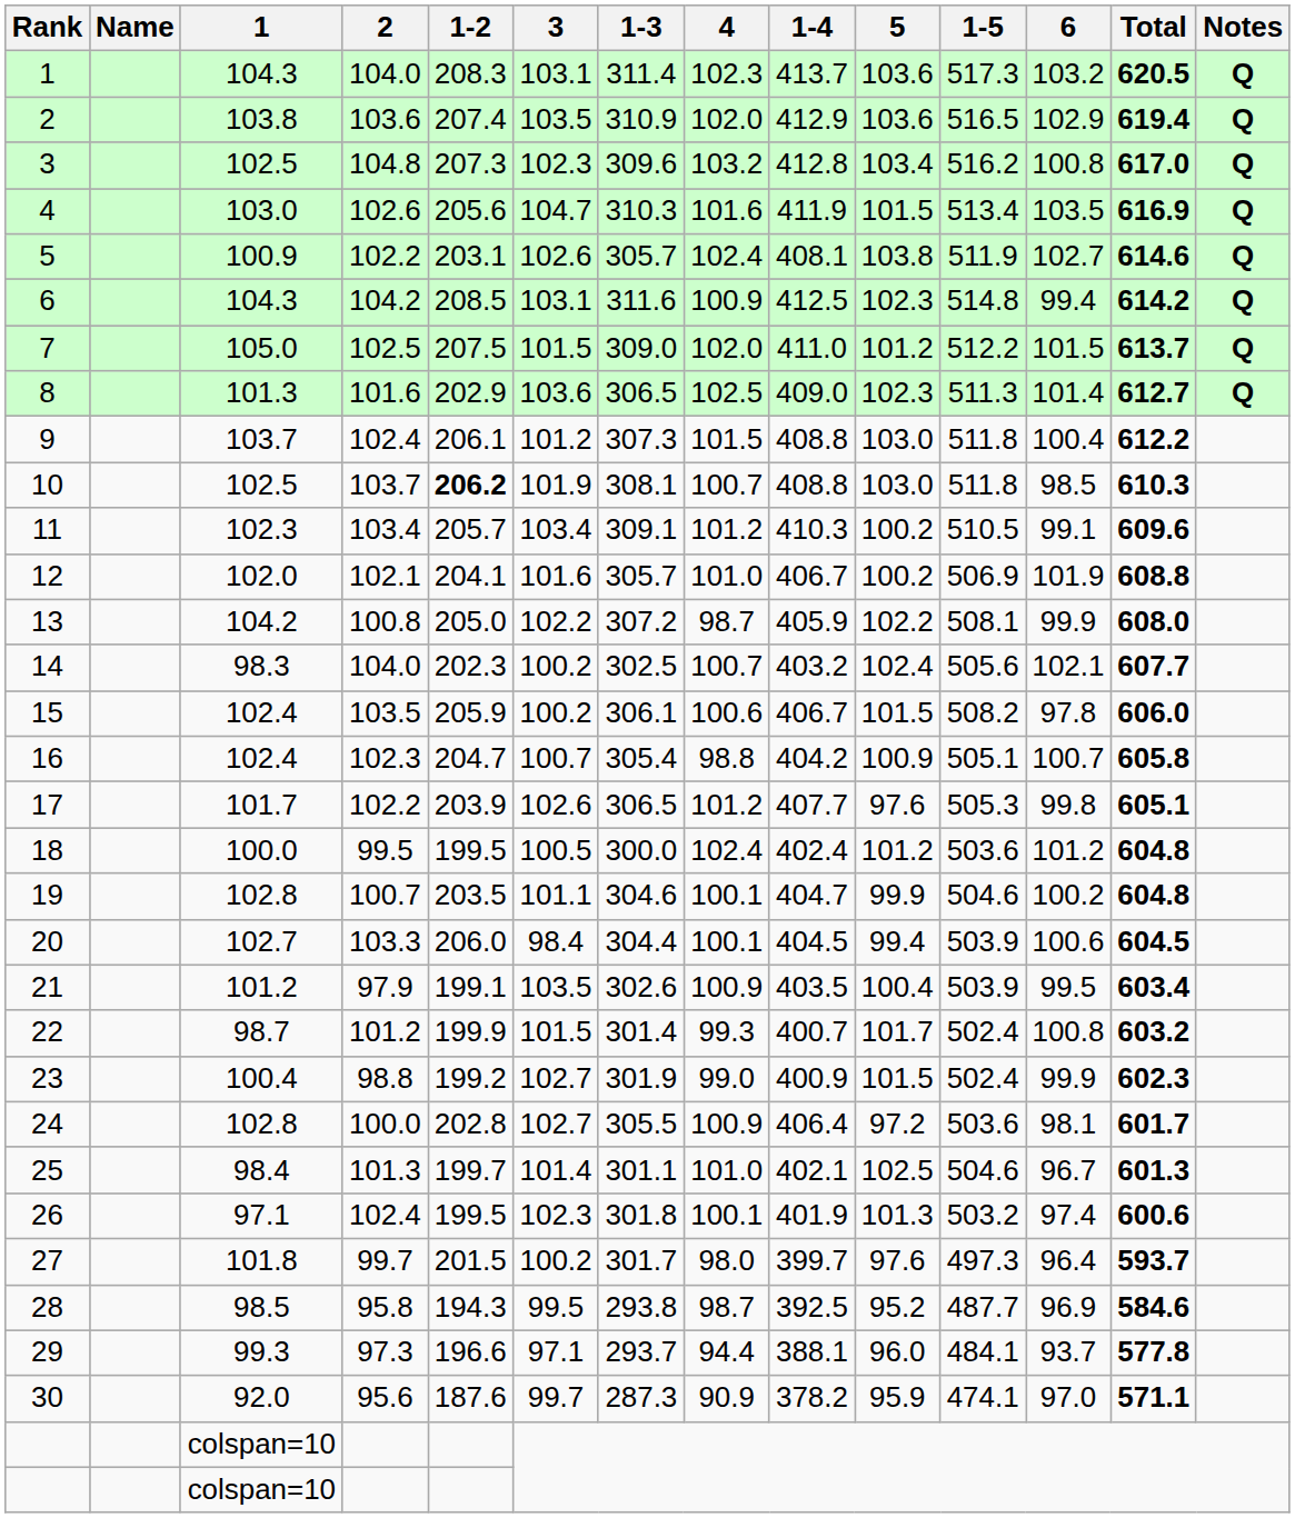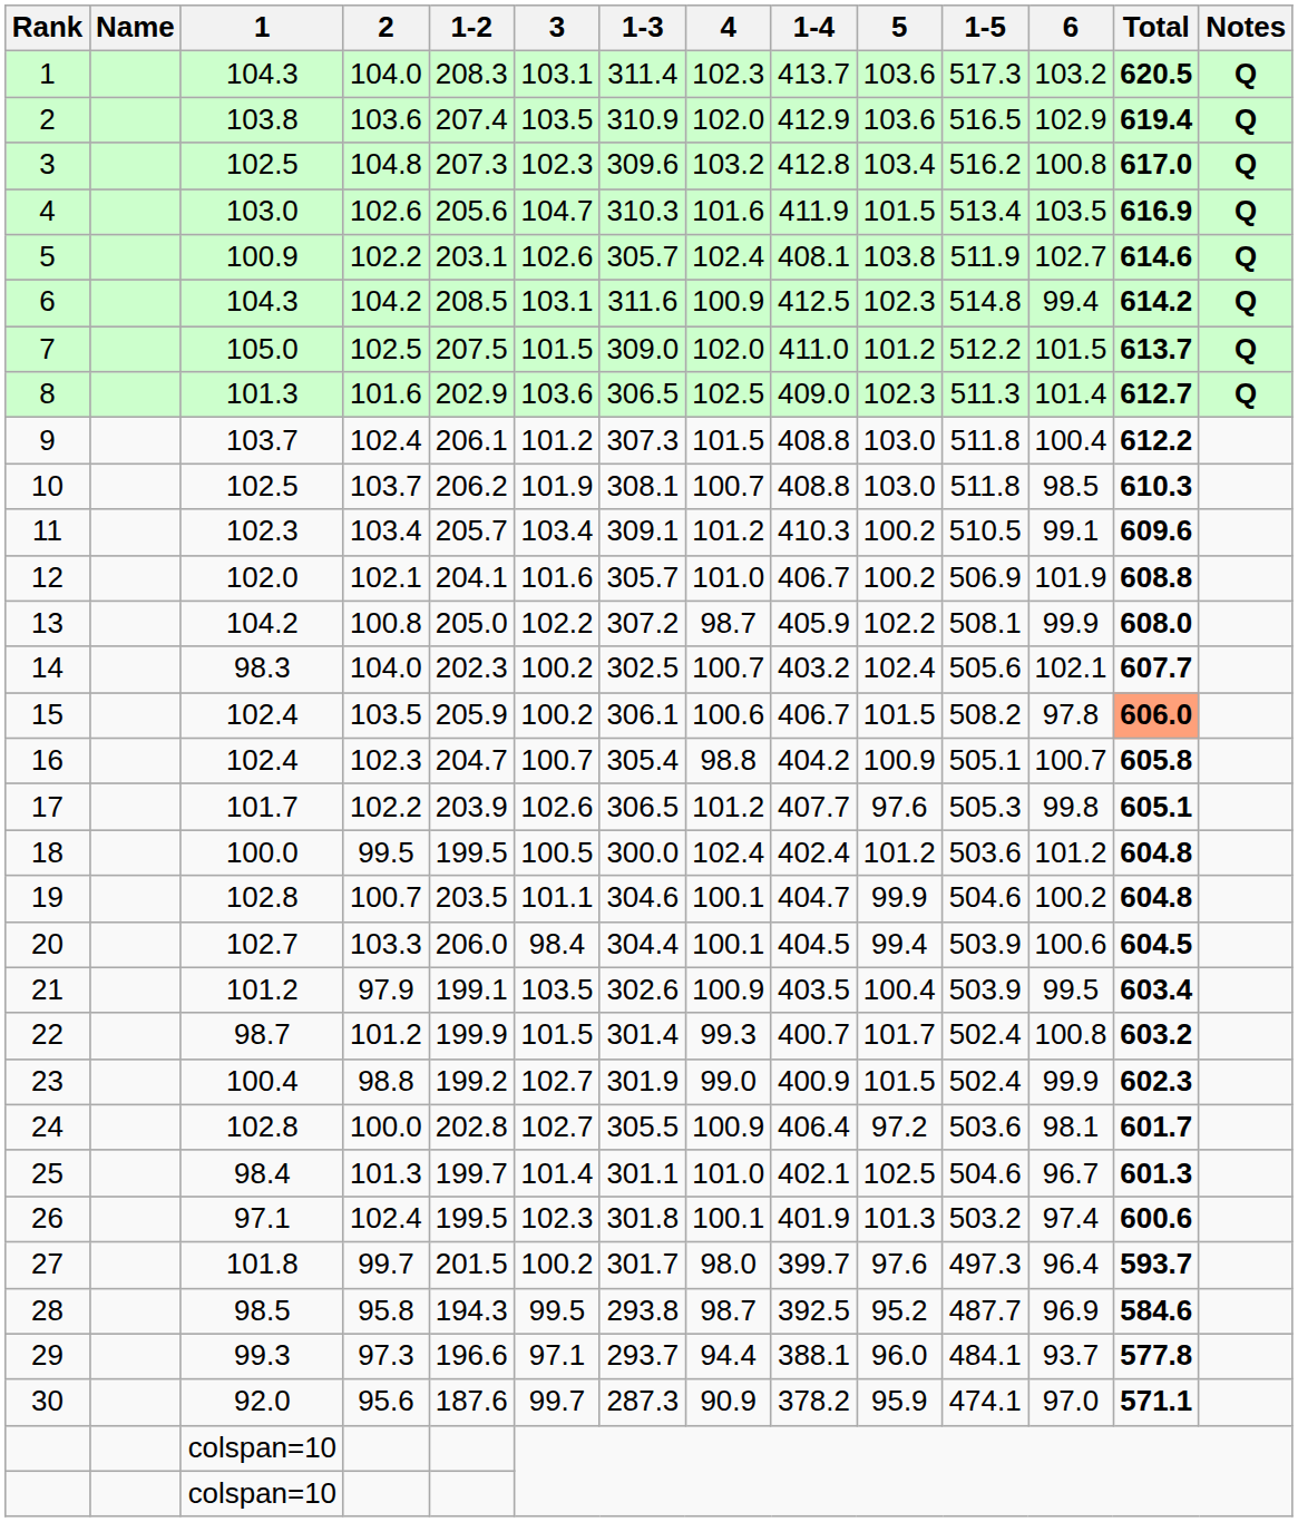10 | 1-2: bold -> normal
15 | Total: no background -> lightsalmon background
